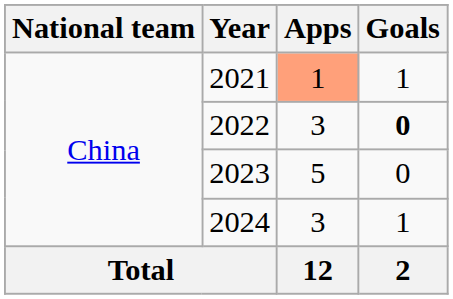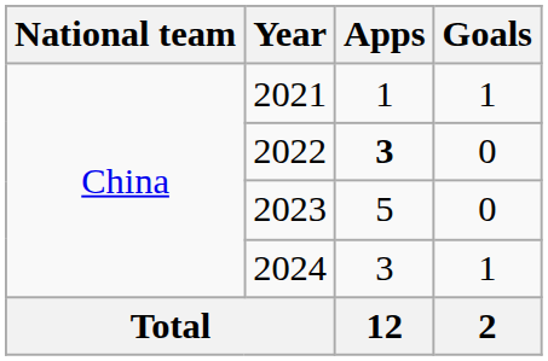2021 | Apps: lightsalmon background -> no background
2022 | Apps: normal -> bold
2022 | Goals: bold -> normal
